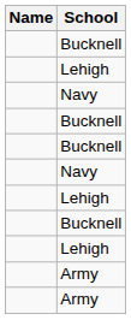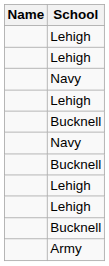row 2 | School: Bucknell -> Lehigh
row 5 | School: Bucknell -> Lehigh
row 8 | School: Lehigh -> Bucknell
row 9 | School: Bucknell -> Lehigh
row 11 | School: Army -> Bucknell
